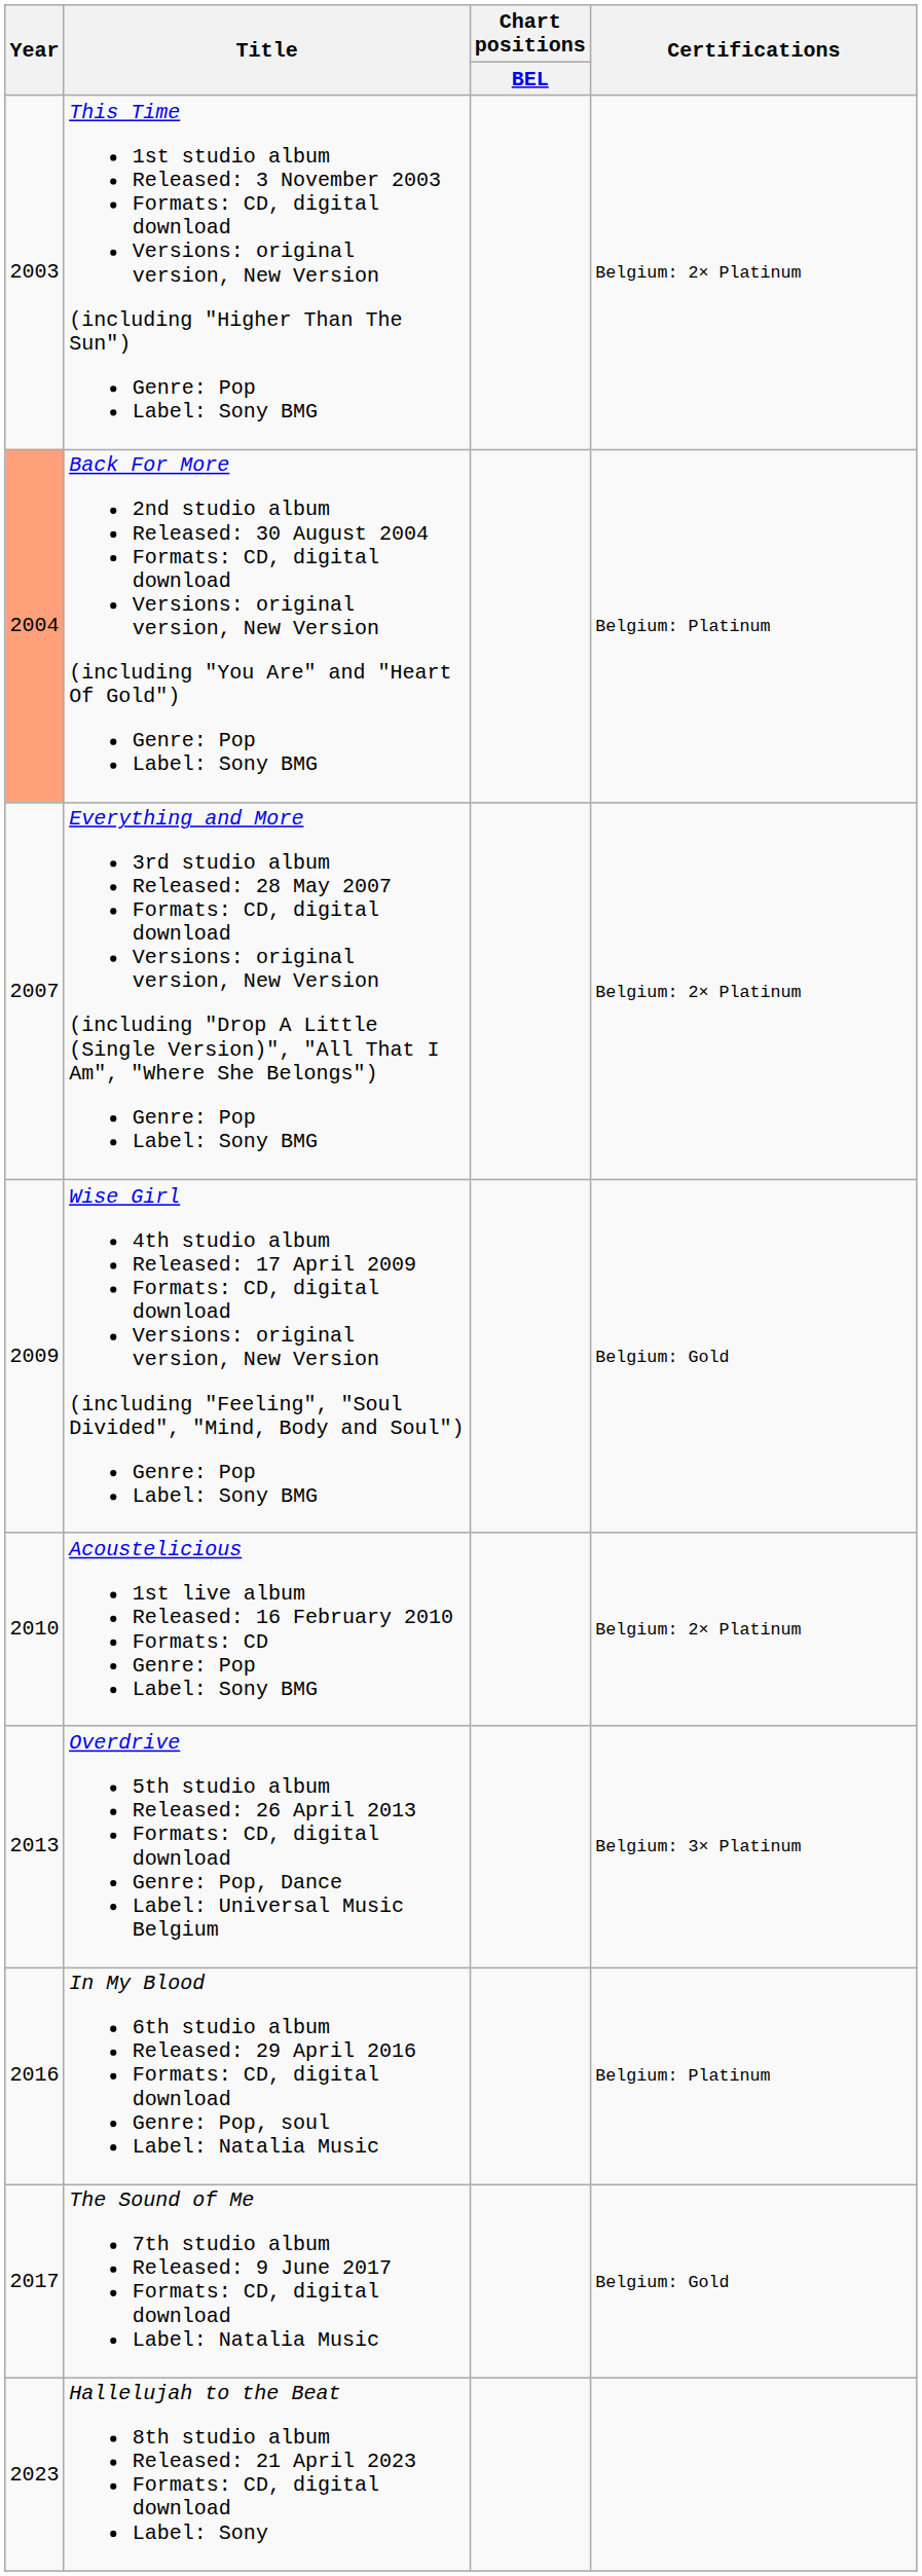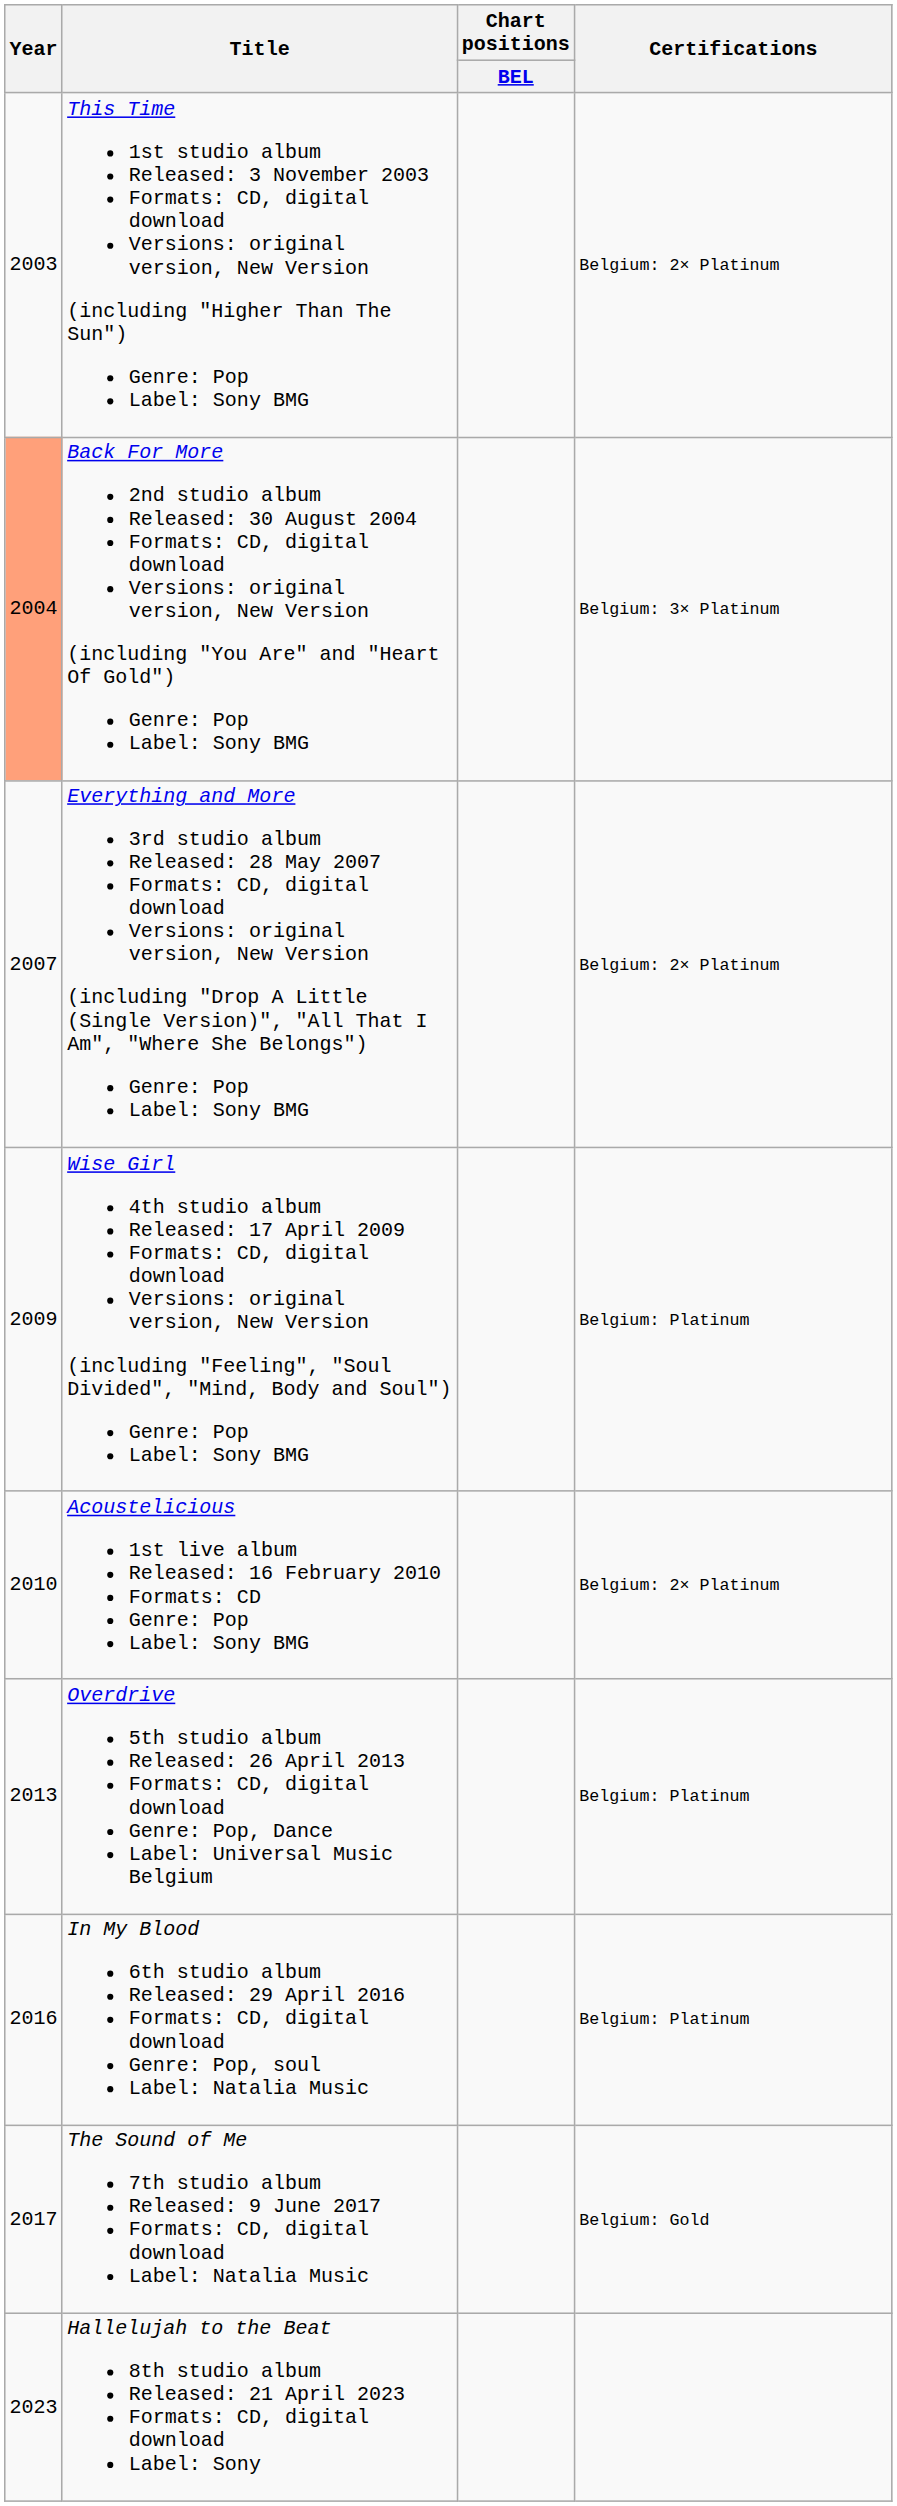row 4 | Certifications: Belgium: Platinum -> Belgium: 3× Platinum
row 6 | Certifications: Belgium: Gold -> Belgium: Platinum
row 8 | Certifications: Belgium: 3× Platinum -> Belgium: Platinum
